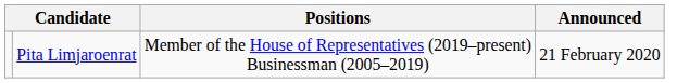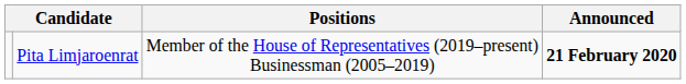Pita Limjaroenrat | Announced: normal -> bold
